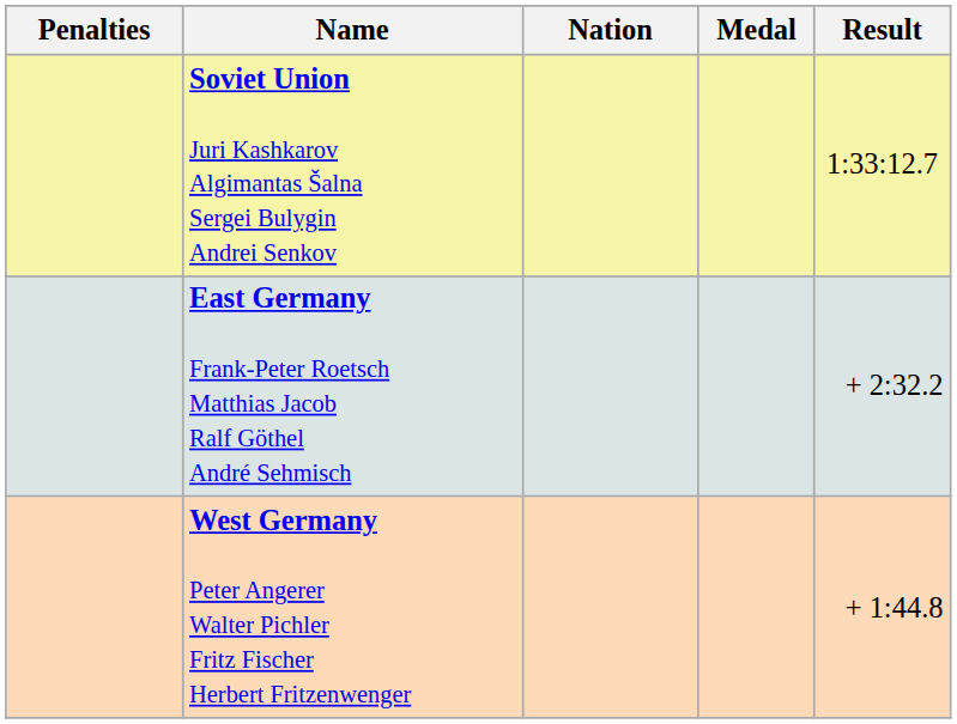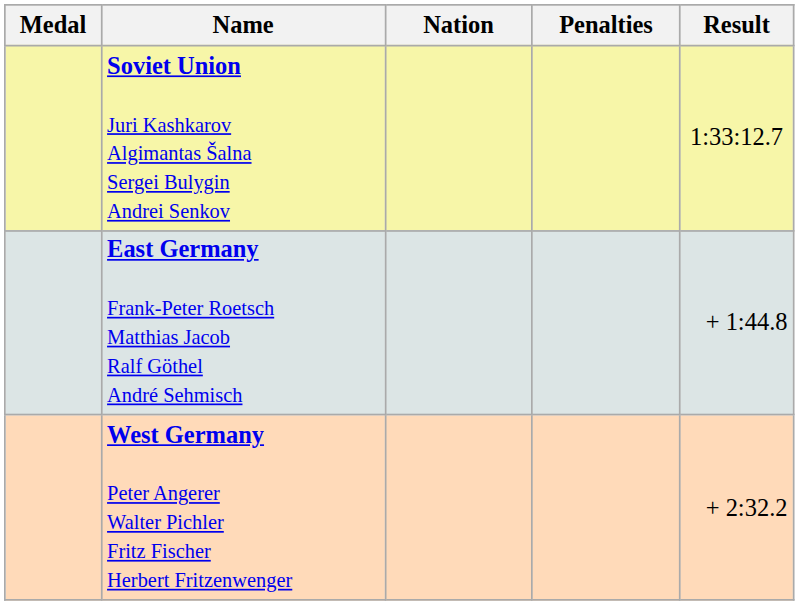columns swapped: Medal <-> Penalties
row 3 | Result: + 2:32.2 -> + 1:44.8
row 4 | Result: + 1:44.8 -> + 2:32.2
